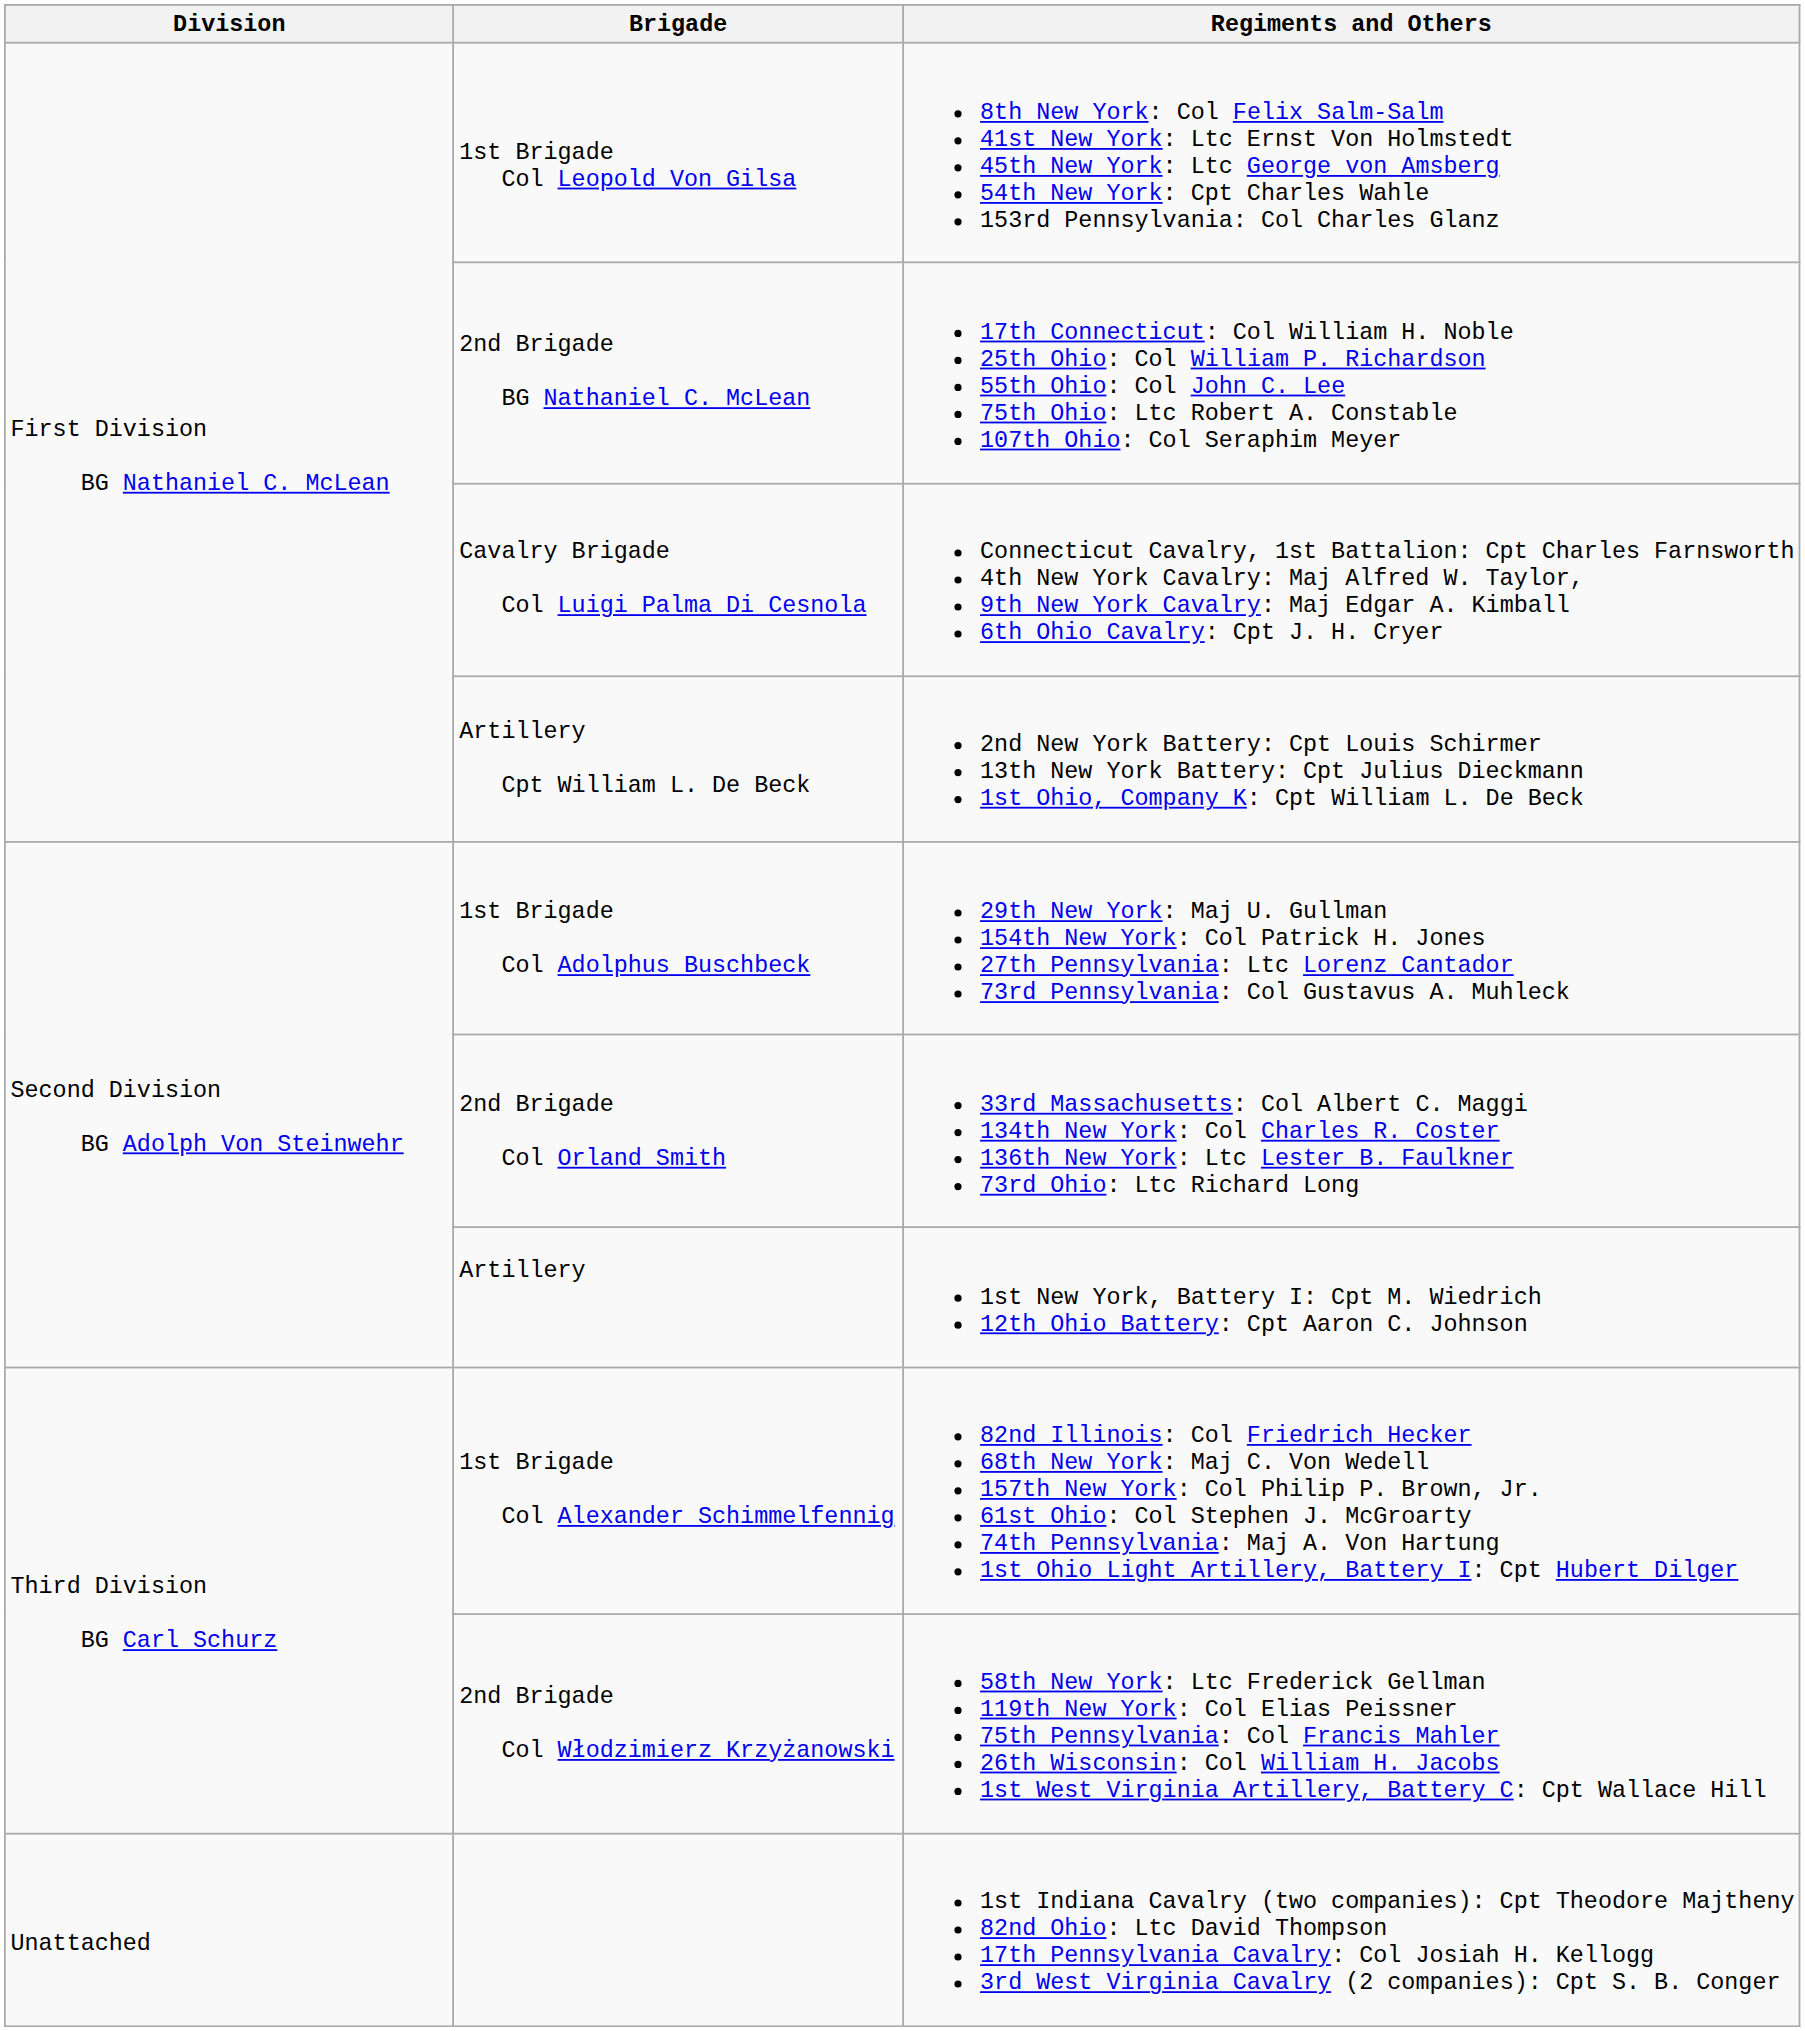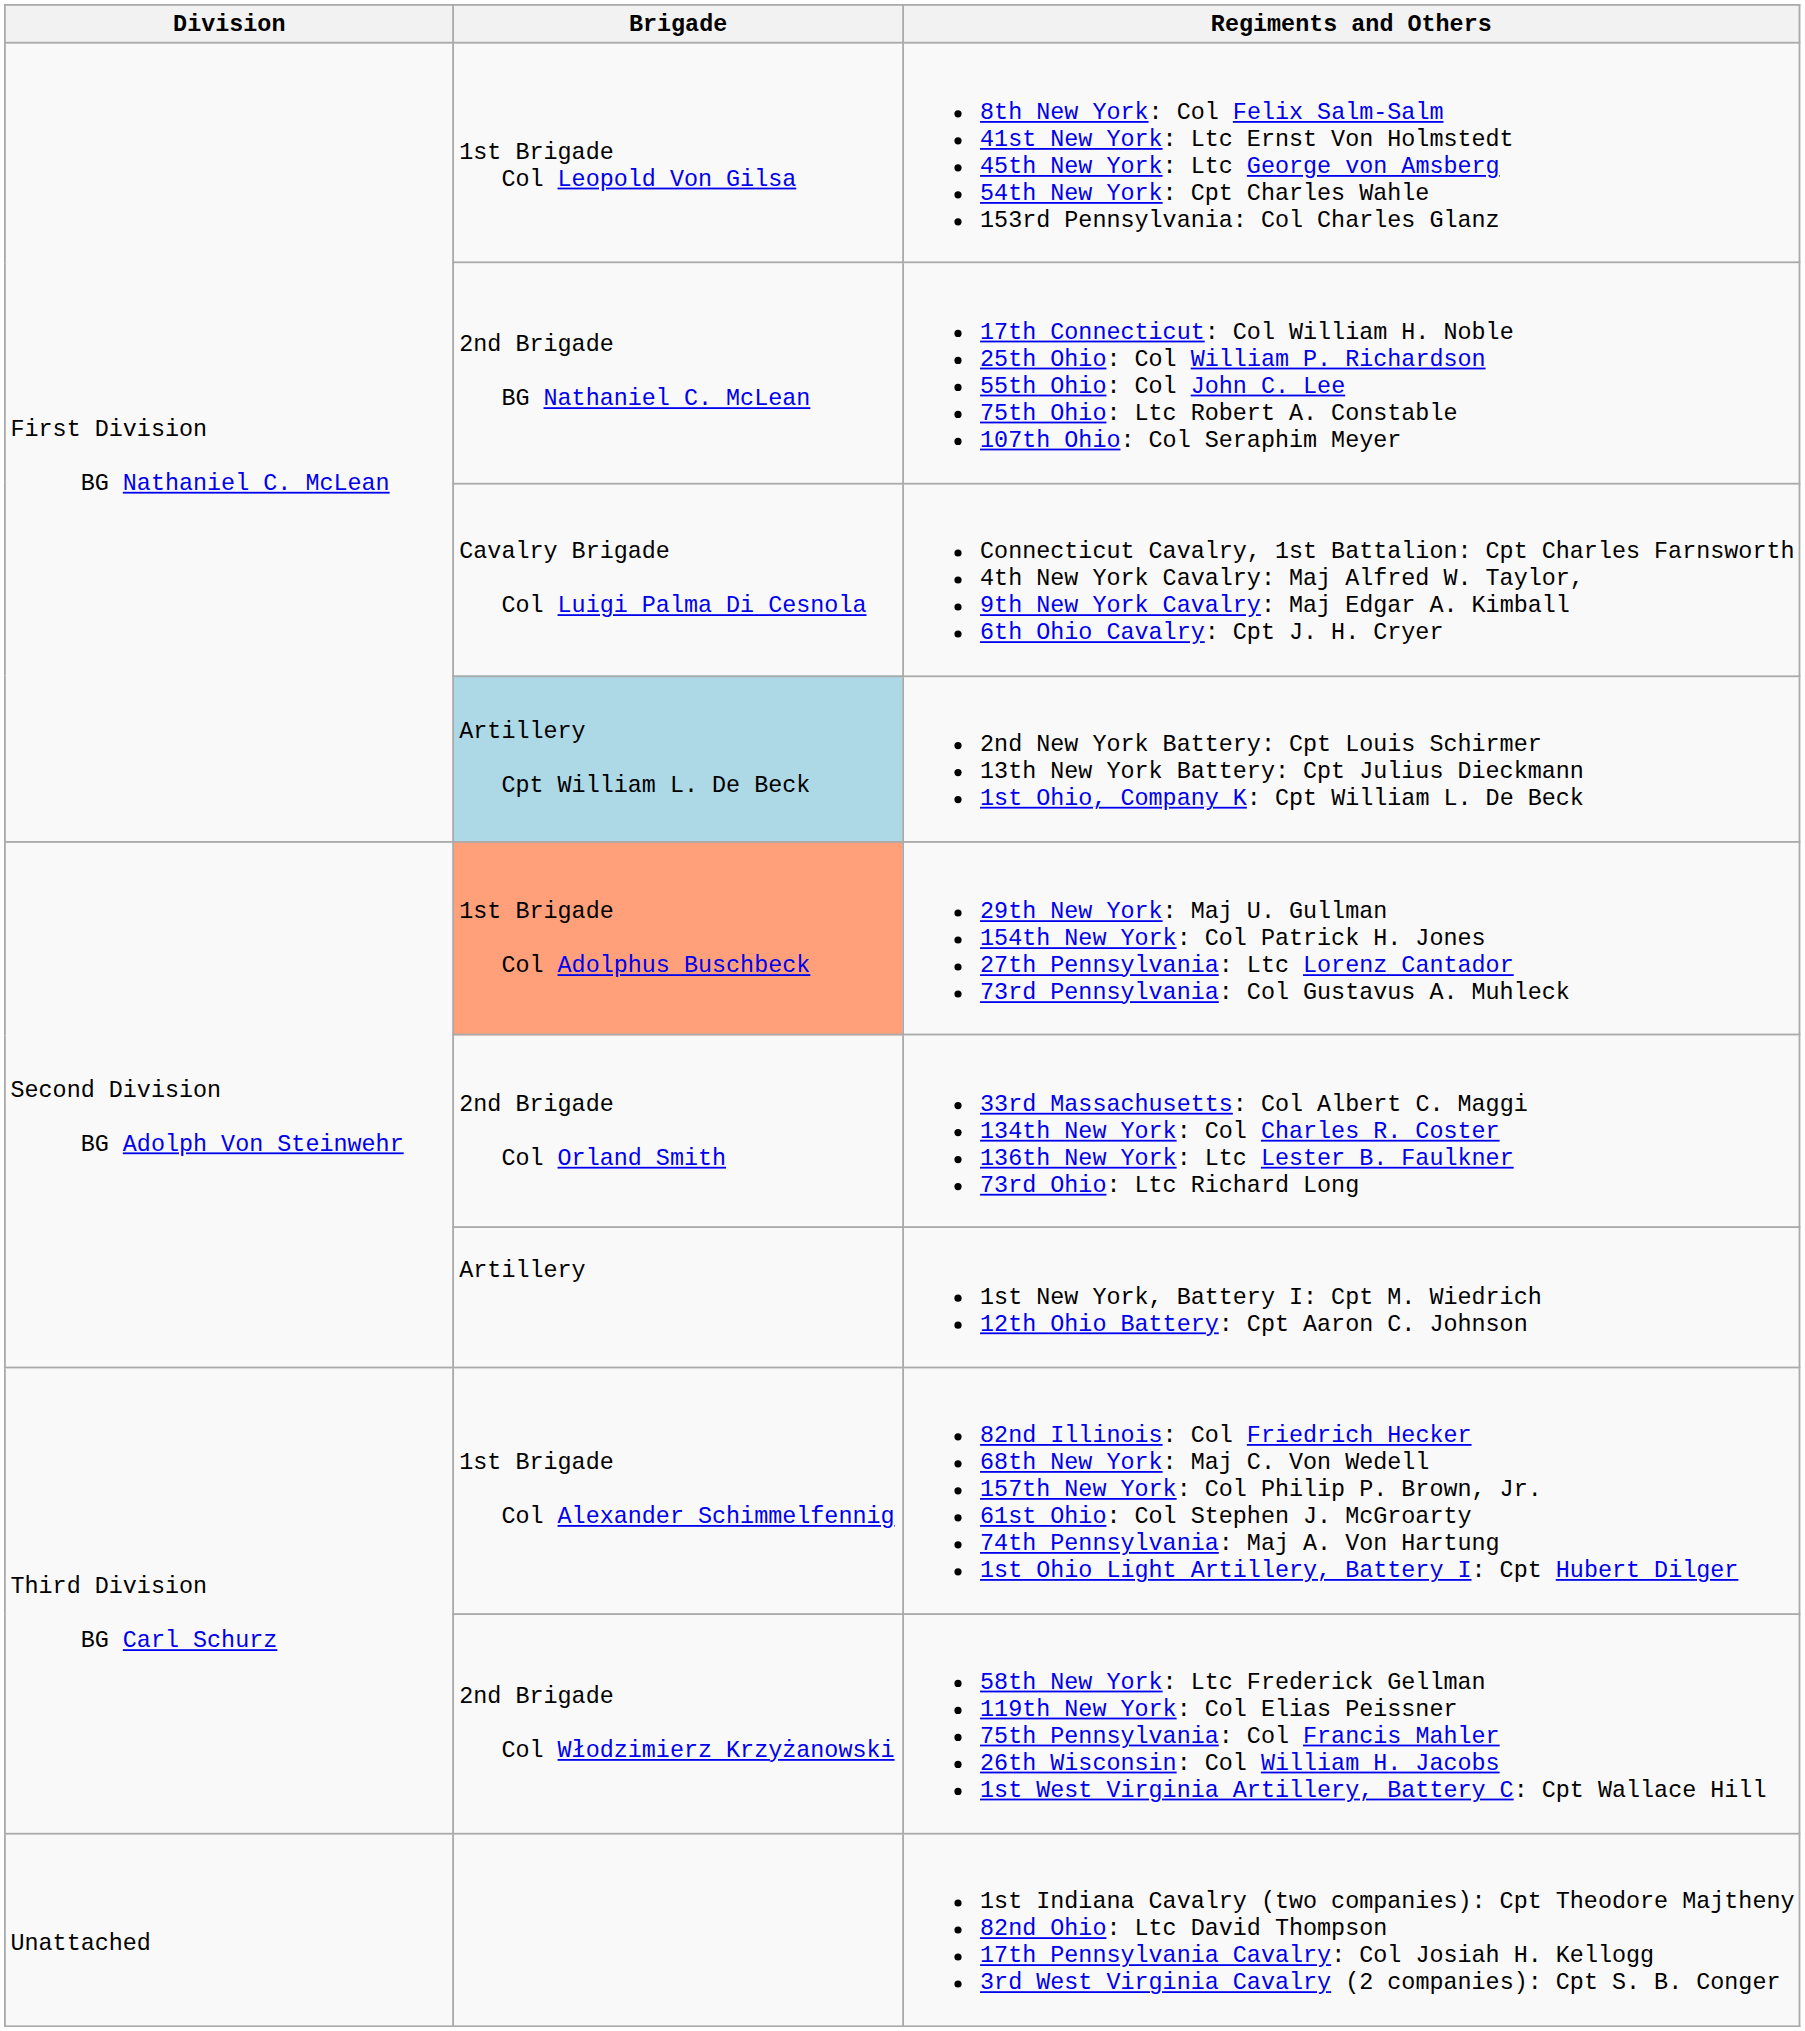Artillery Cpt William L. De Beck | Brigade: no background -> lightblue background
1st Brigade Col Adolphus Buschbeck | Brigade: no background -> lightsalmon background
